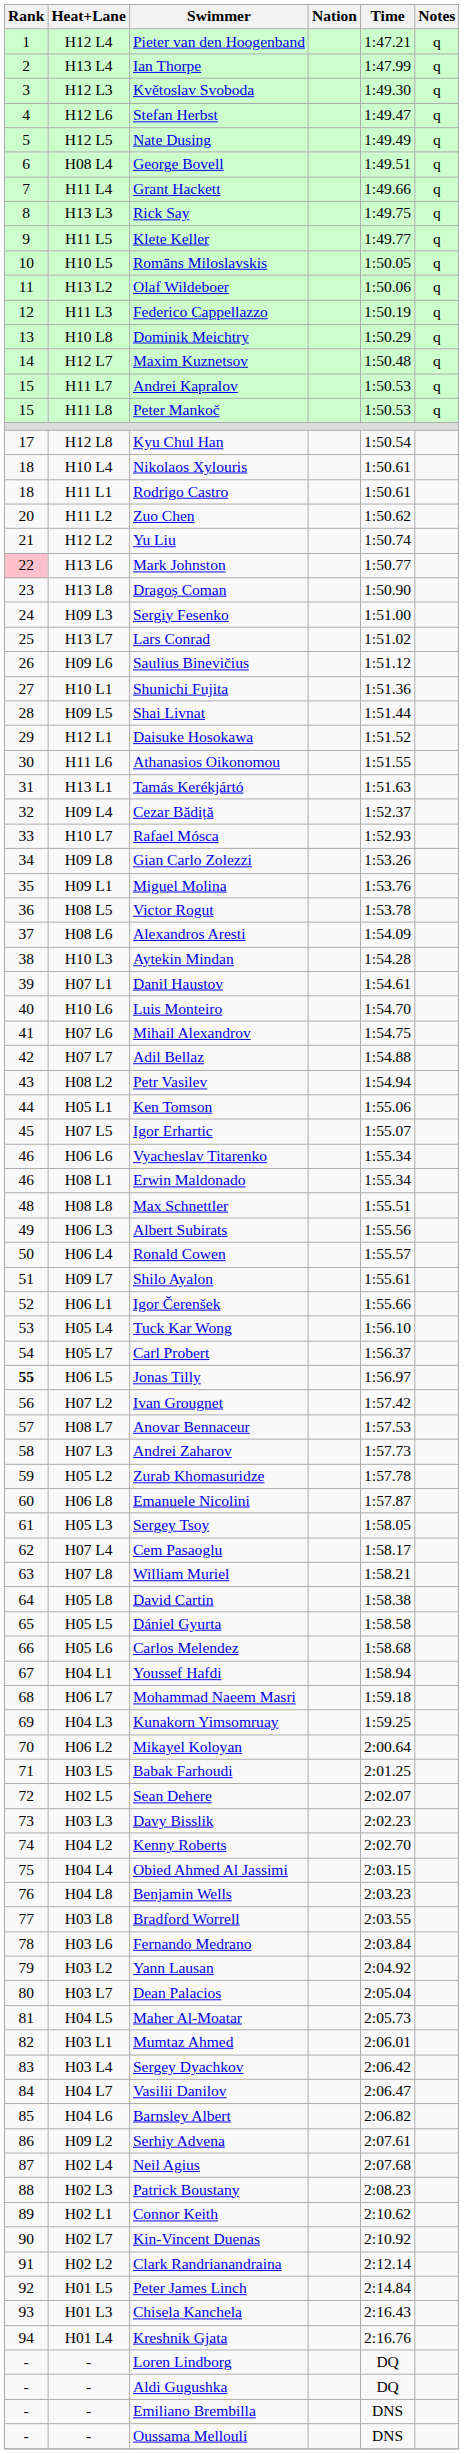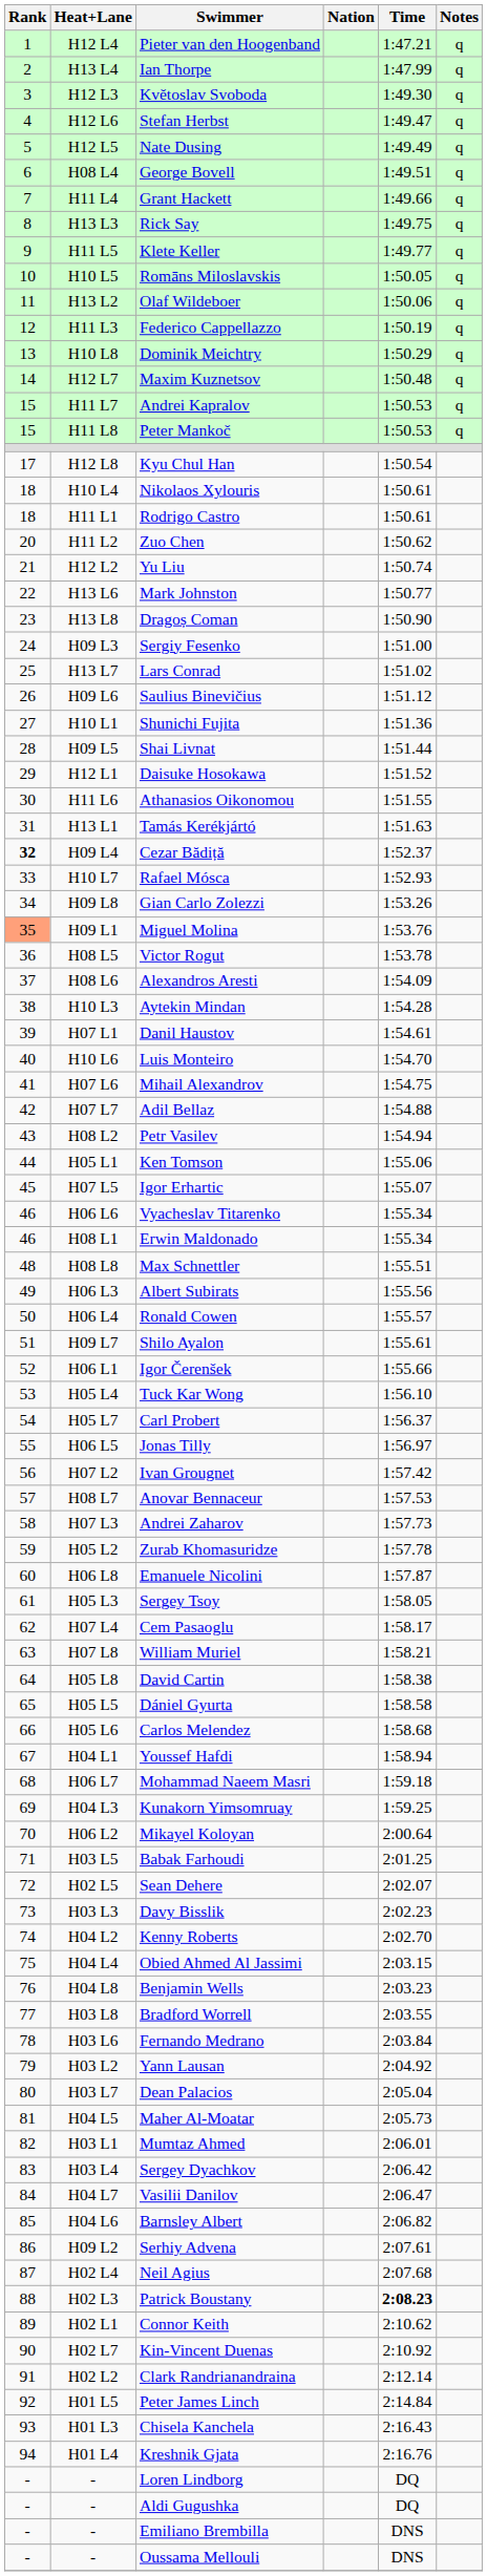Mark Johnston | Rank: pink background -> no background
Cezar Bădiță | Rank: normal -> bold
Miguel Molina | Rank: no background -> lightsalmon background
Jonas Tilly | Rank: bold -> normal
Patrick Boustany | Time: normal -> bold
